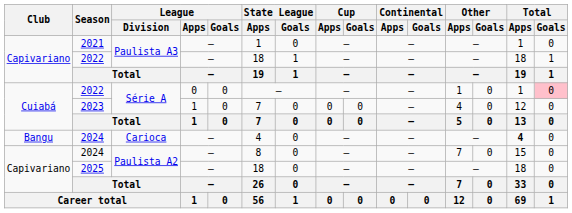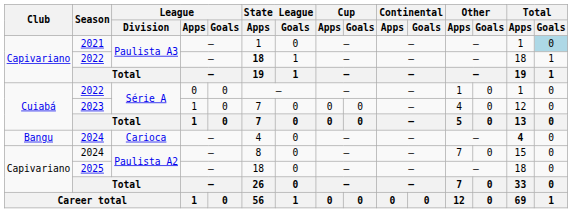2021 | Total / Goals: no background -> lightblue background
2022 / Paulista A3 | State League / Apps: normal -> bold
2022 / Série A | Total / Goals: pink background -> no background
